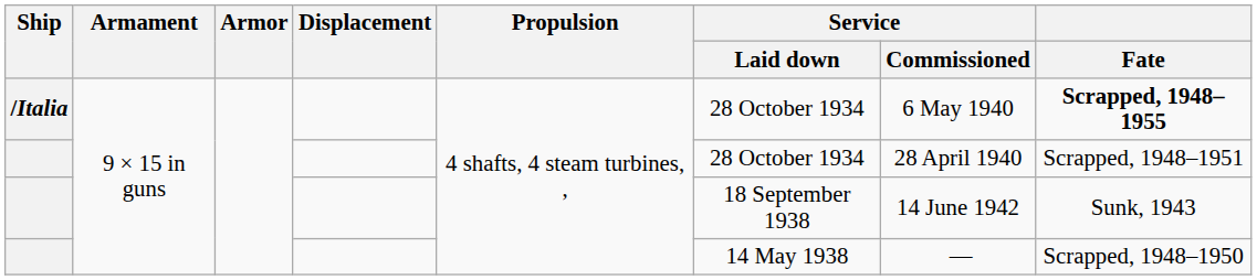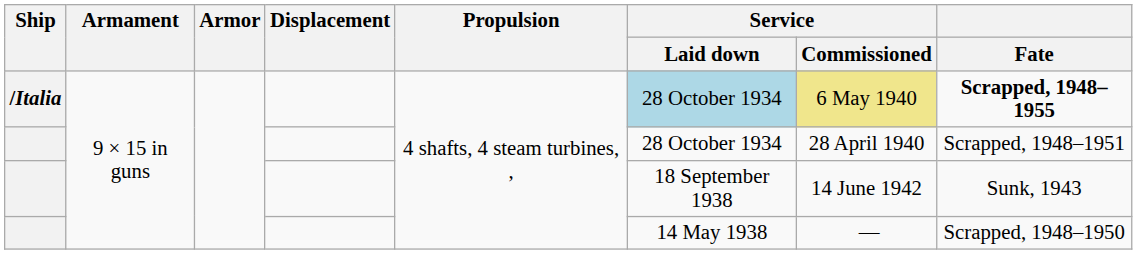/Italia | Service / Laid down: no background -> lightblue background
/Italia | Service / Commissioned: no background -> khaki background
